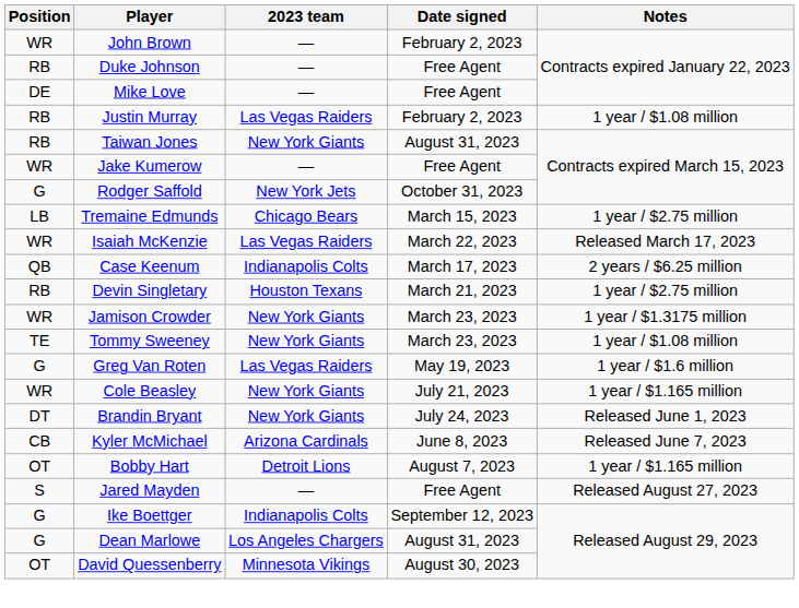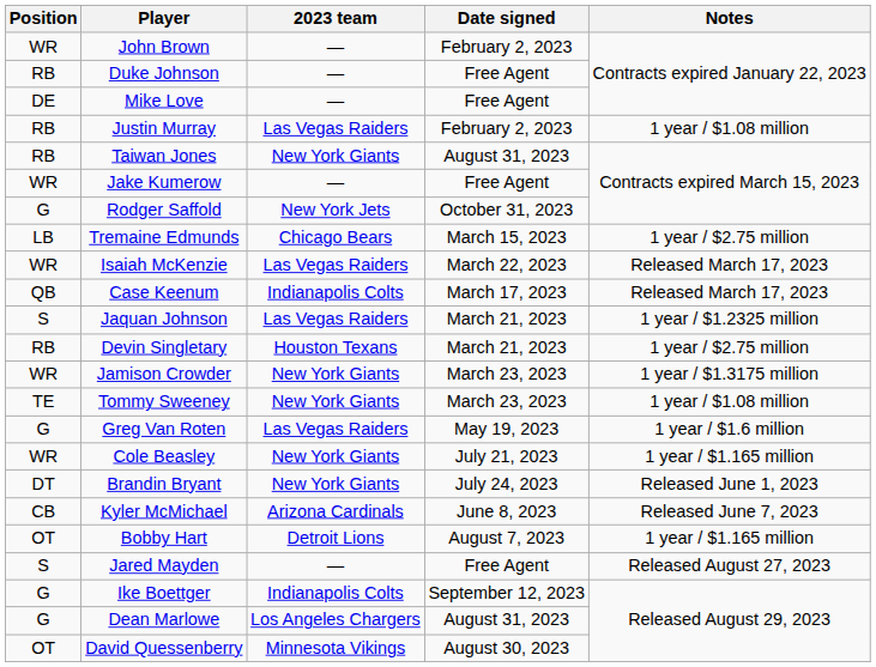Case Keenum | Notes: 2 years / $6.25 million -> Released March 17, 2023
+ row: S | Jaquan Johnson | Las Vegas Raiders | March 21, 2023 | 1 year / $1.2325 million
